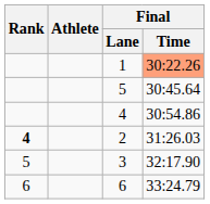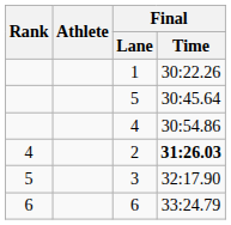1 | Final / Time: lightsalmon background -> no background
2 | Rank: bold -> normal
2 | Final / Time: normal -> bold
